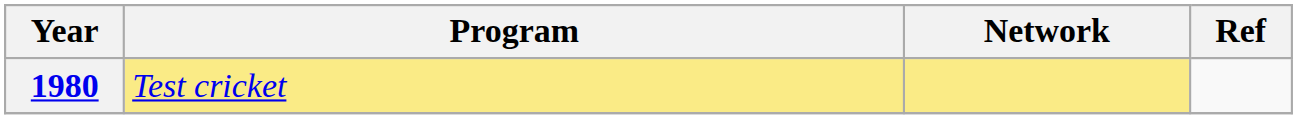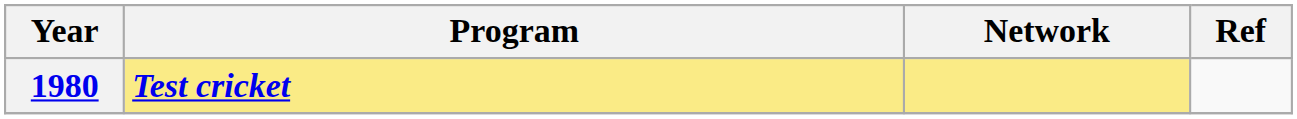1980 | Program: normal -> bold
